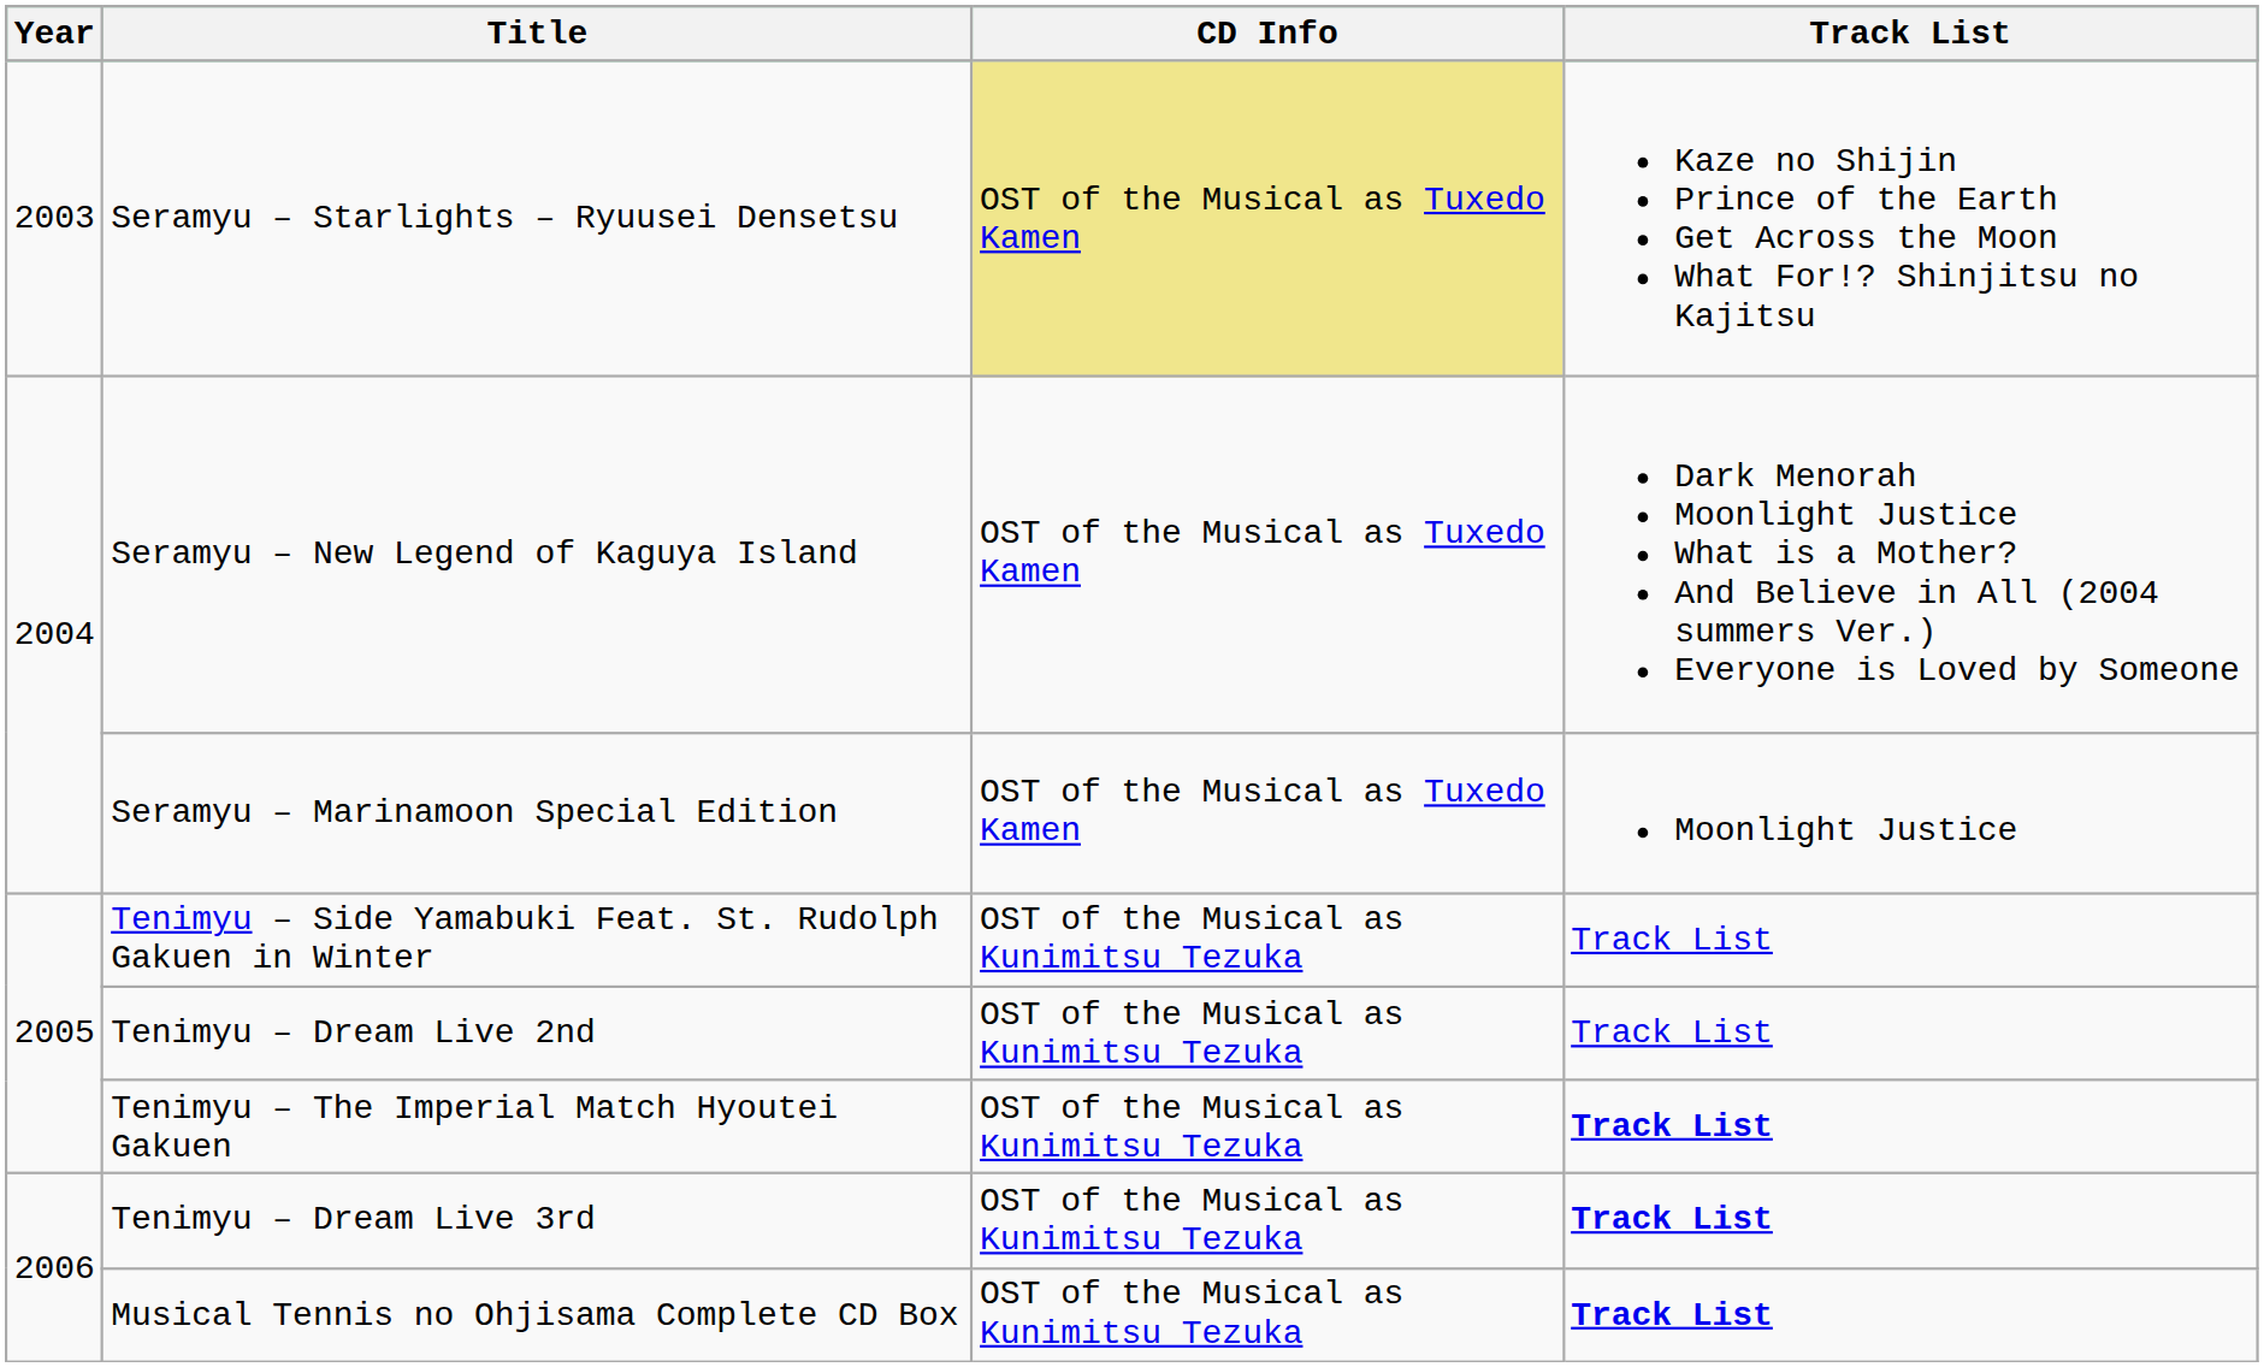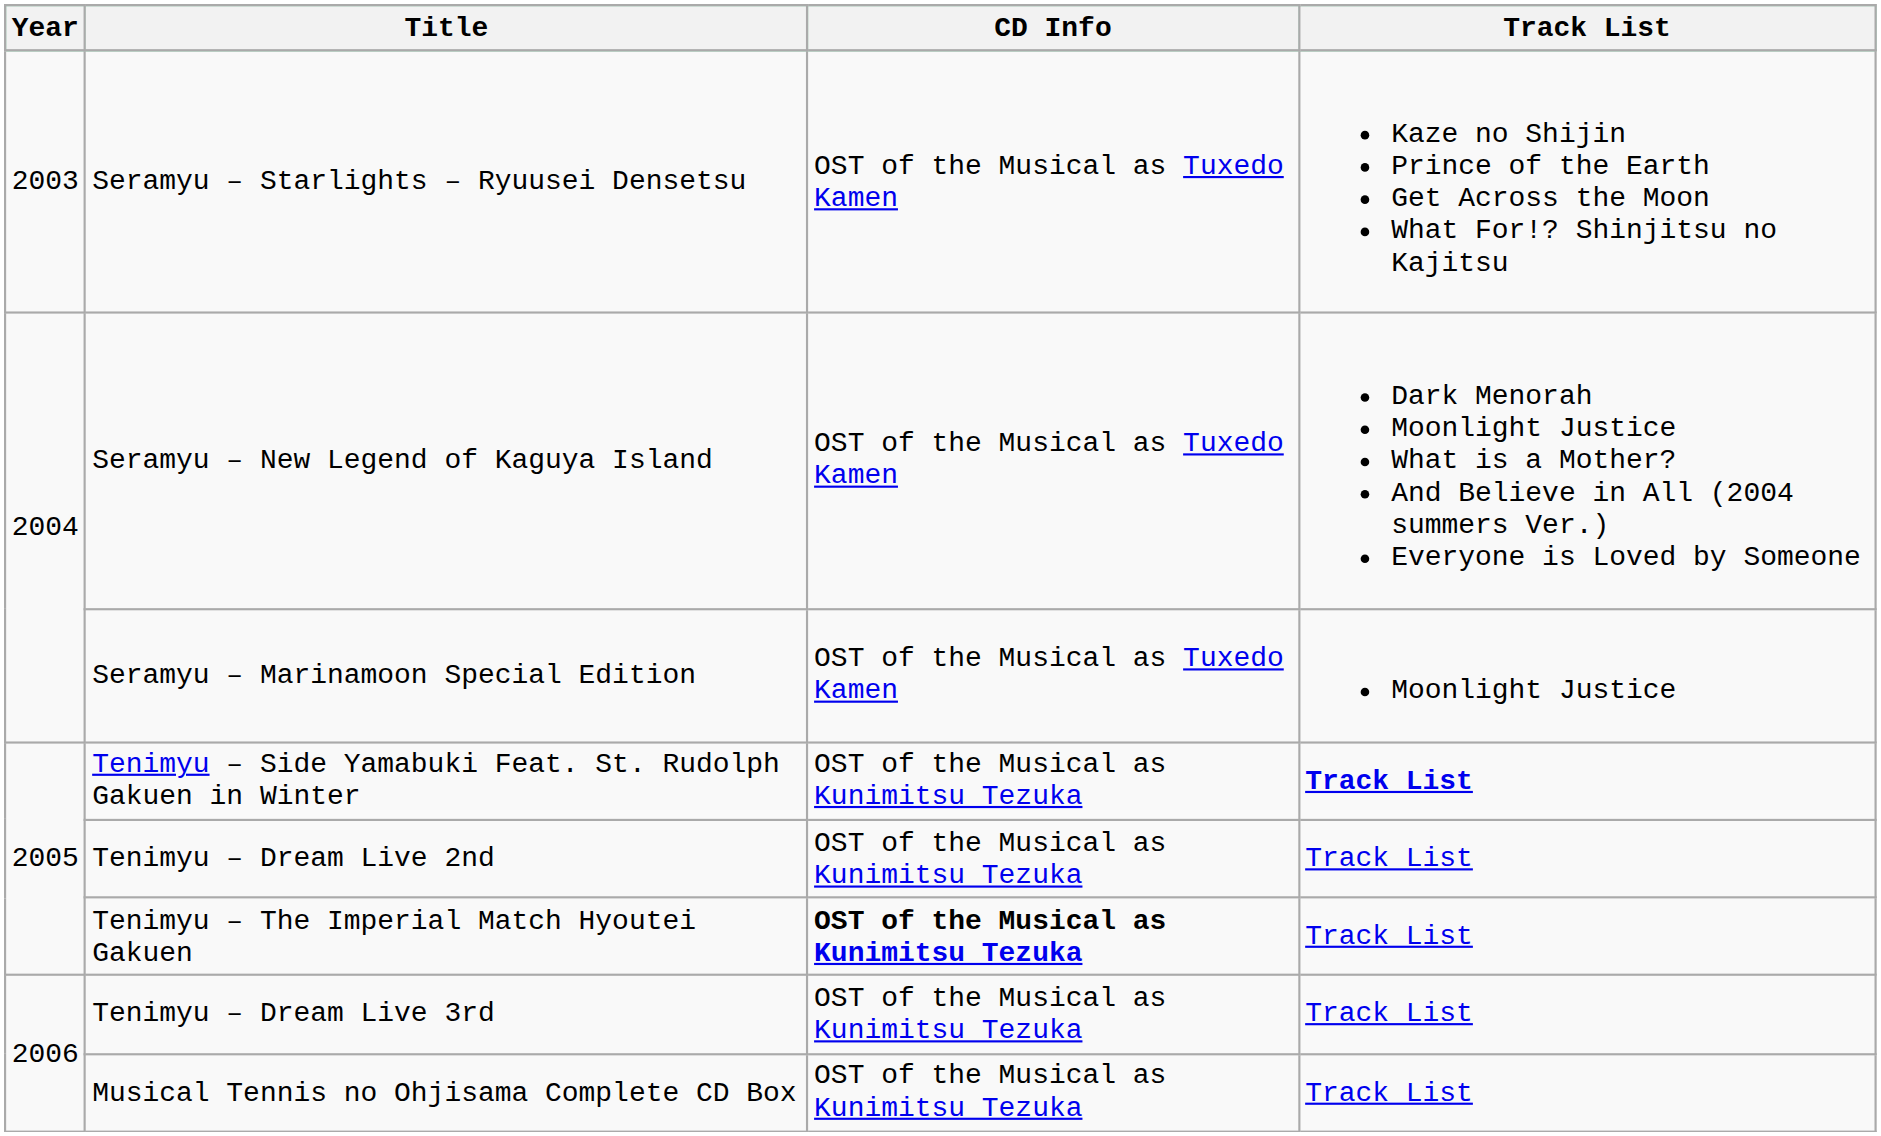Seramyu – Starlights – Ryuusei Densetsu | CD Info: khaki background -> no background
Tenimyu – Side Yamabuki Feat. St. Rudolph Gakuen in Winter | Track List: normal -> bold
Tenimyu – The Imperial Match Hyoutei Gakuen | CD Info: normal -> bold
Tenimyu – The Imperial Match Hyoutei Gakuen | Track List: bold -> normal
Tenimyu – Dream Live 3rd | Track List: bold -> normal
Musical Tennis no Ohjisama Complete CD Box | Track List: bold -> normal
